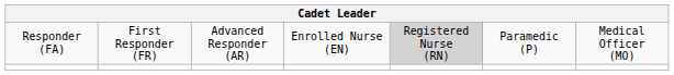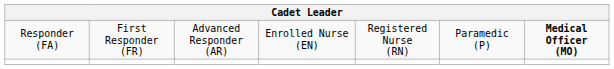Responder (FA) | column 5: lightgrey background -> no background
Responder (FA) | column 7: normal -> bold
